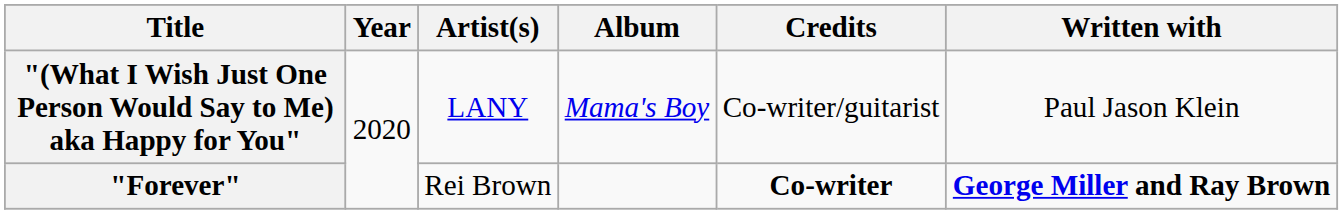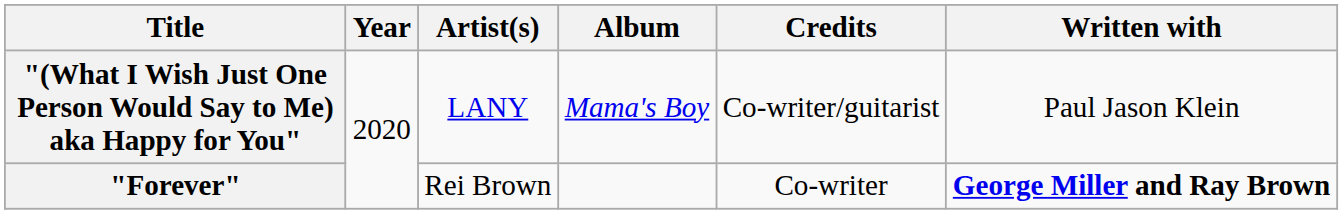"Forever" | Credits: bold -> normal
